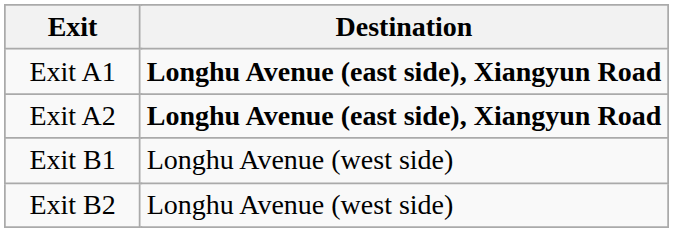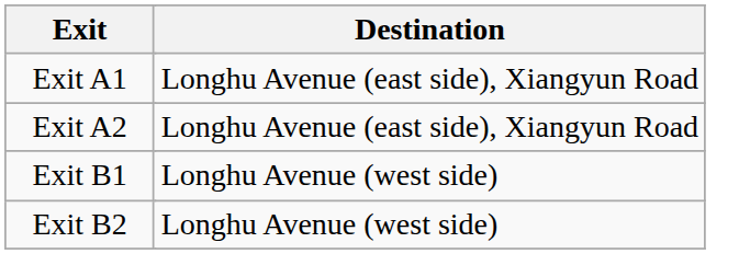Exit A1 | Destination: bold -> normal
Exit A2 | Destination: bold -> normal
